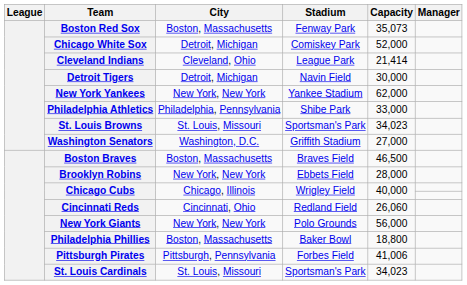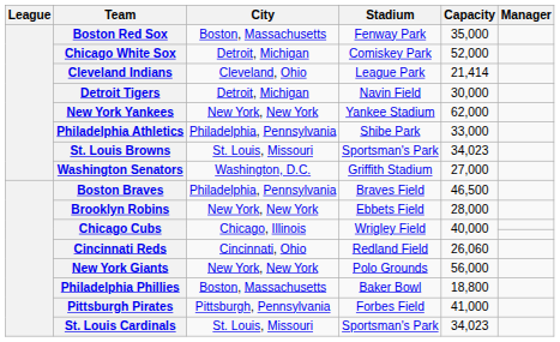Boston Red Sox | Capacity: 35,073 -> 35,000
Boston Braves | City: Boston, Massachusetts -> Philadelphia, Pennsylvania
Pittsburgh Pirates | Capacity: 41,006 -> 41,000
